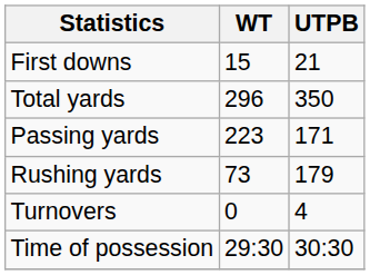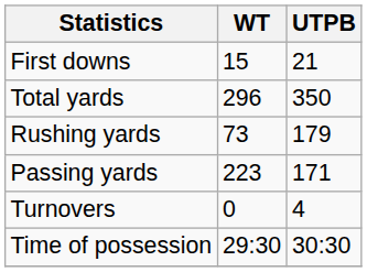rows swapped: Rushing yards <-> Passing yards
